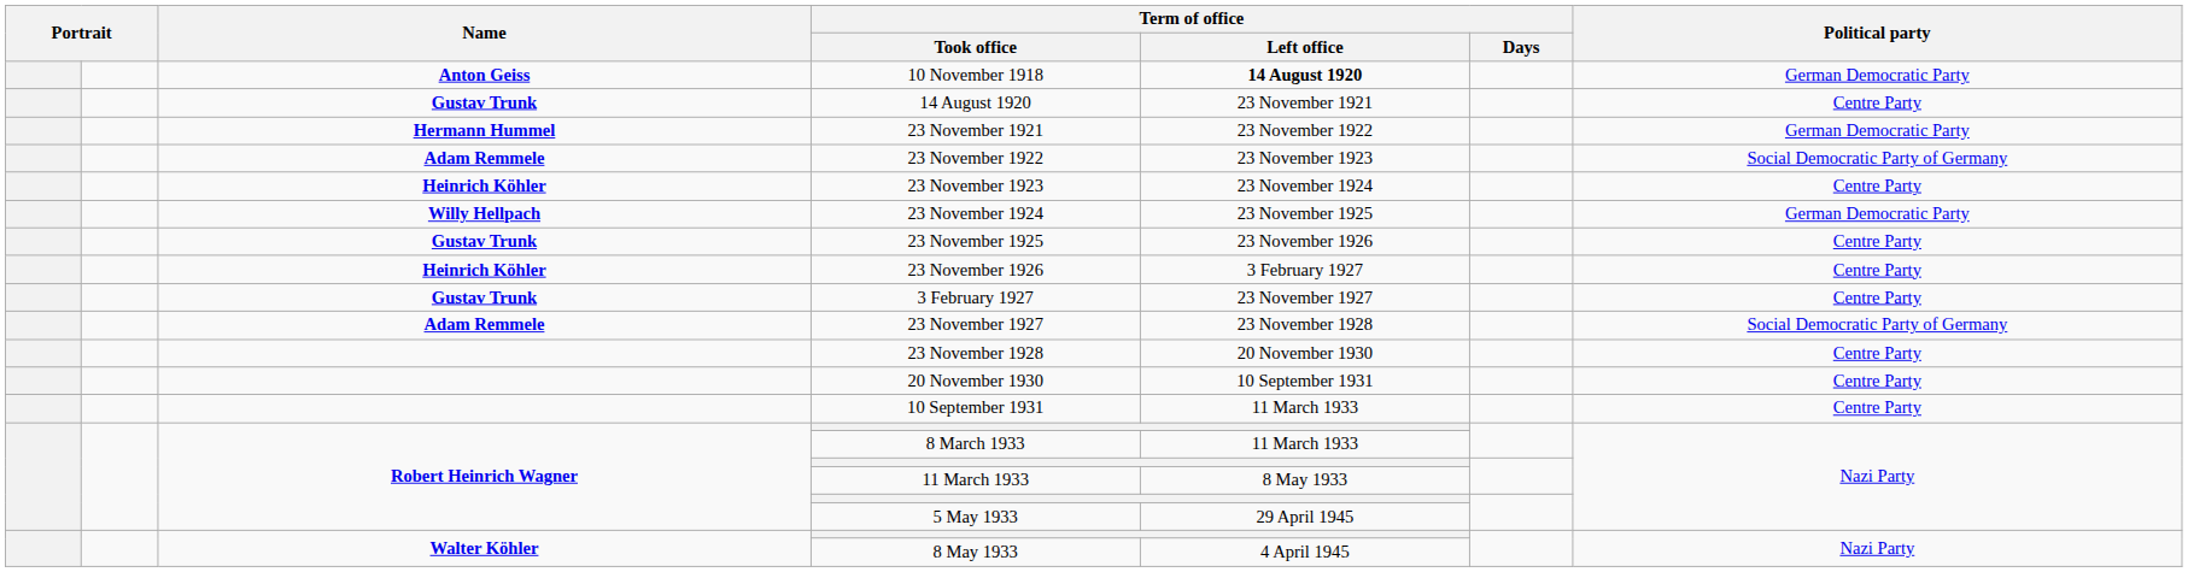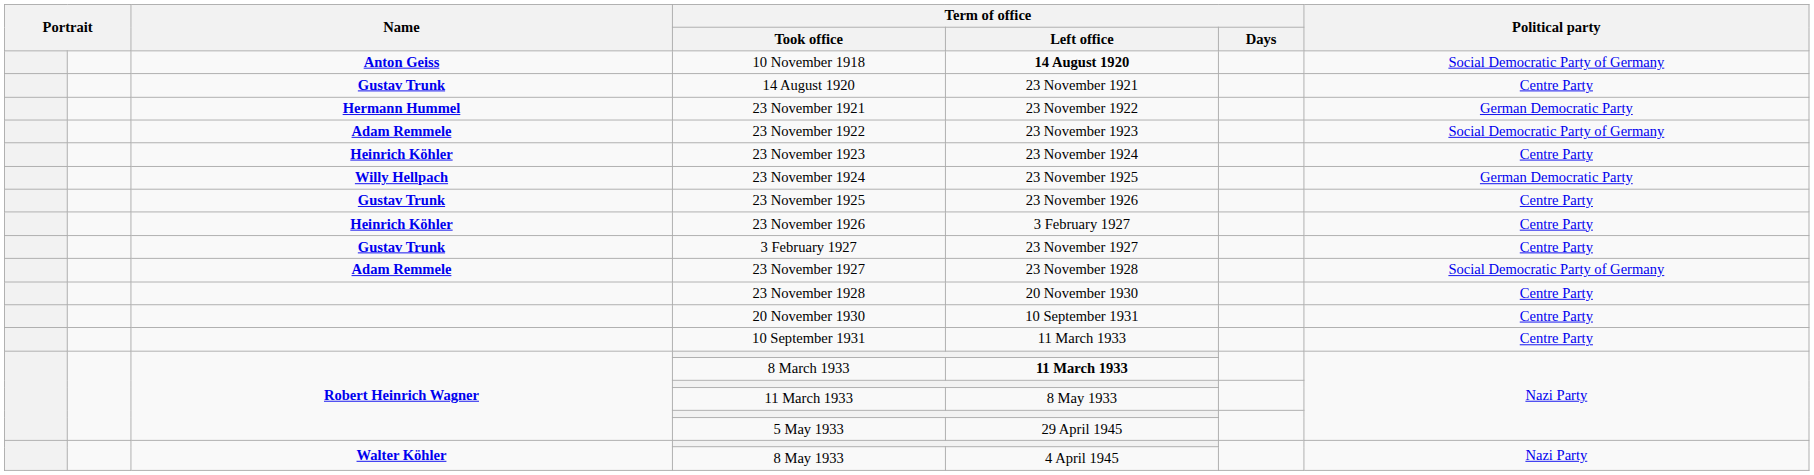10 November 1918 | Political party: German Democratic Party -> Social Democratic Party of Germany
8 March 1933 | Term of office / Left office: normal -> bold
